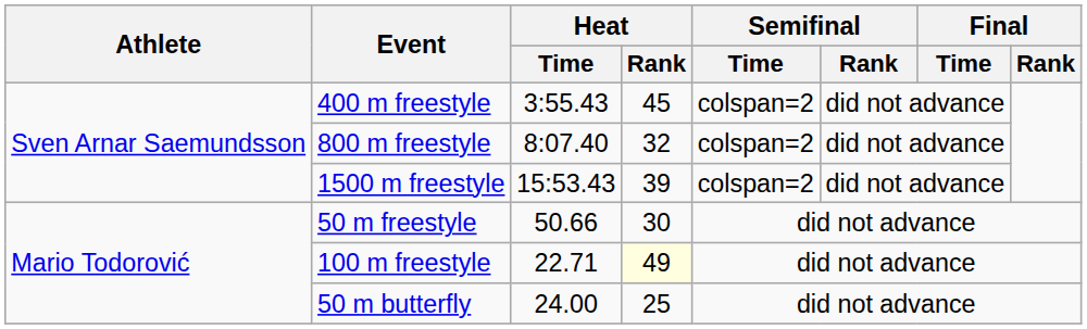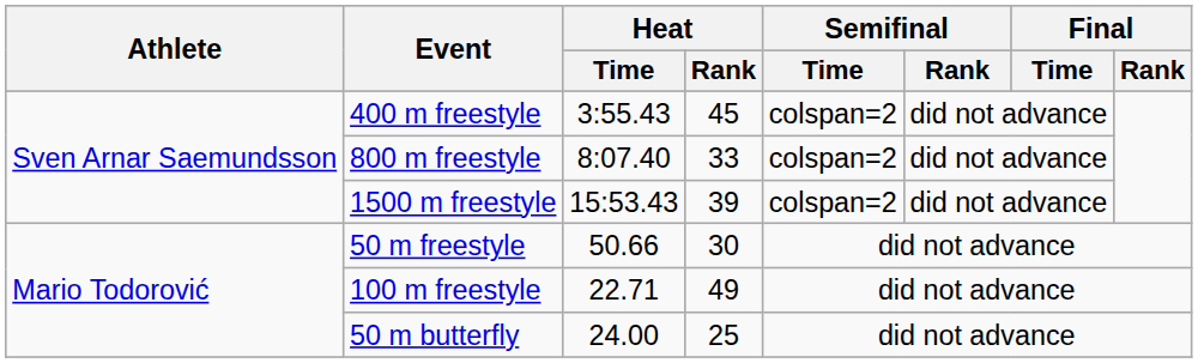800 m freestyle | Heat / Rank: 32 -> 33
100 m freestyle | Heat / Rank: lightyellow background -> no background
